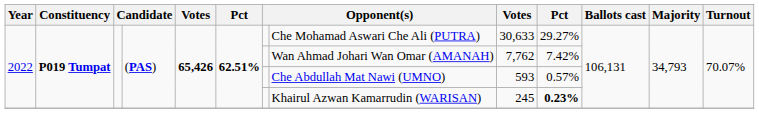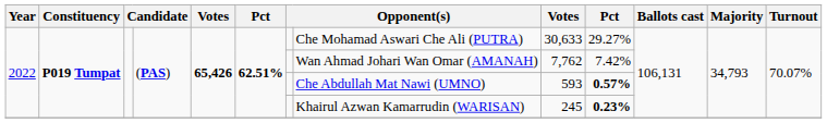row 4 | column 10: normal -> bold
